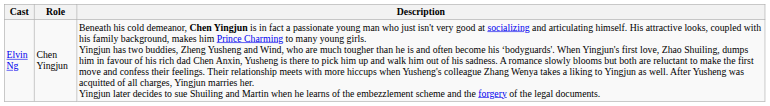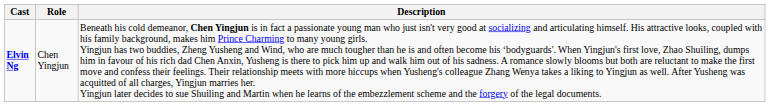row 2 | Cast: normal -> bold
